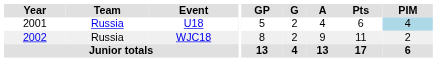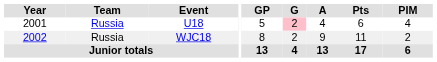U18 | G: no background -> pink background
U18 | PIM: lightblue background -> no background
